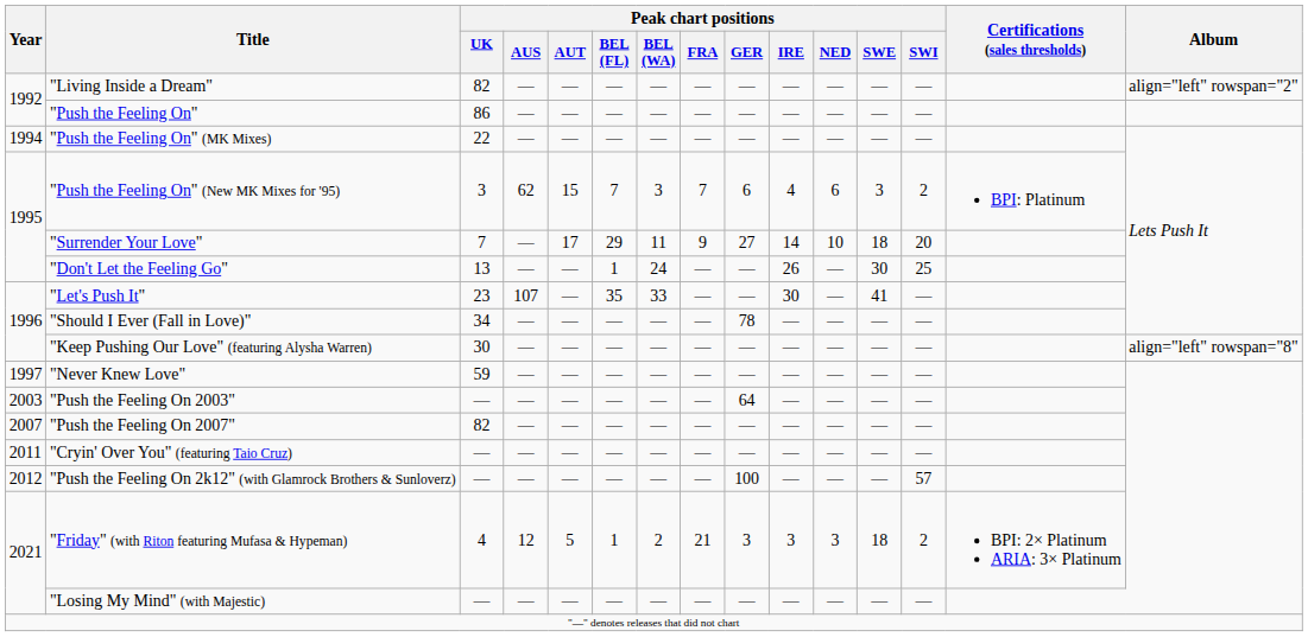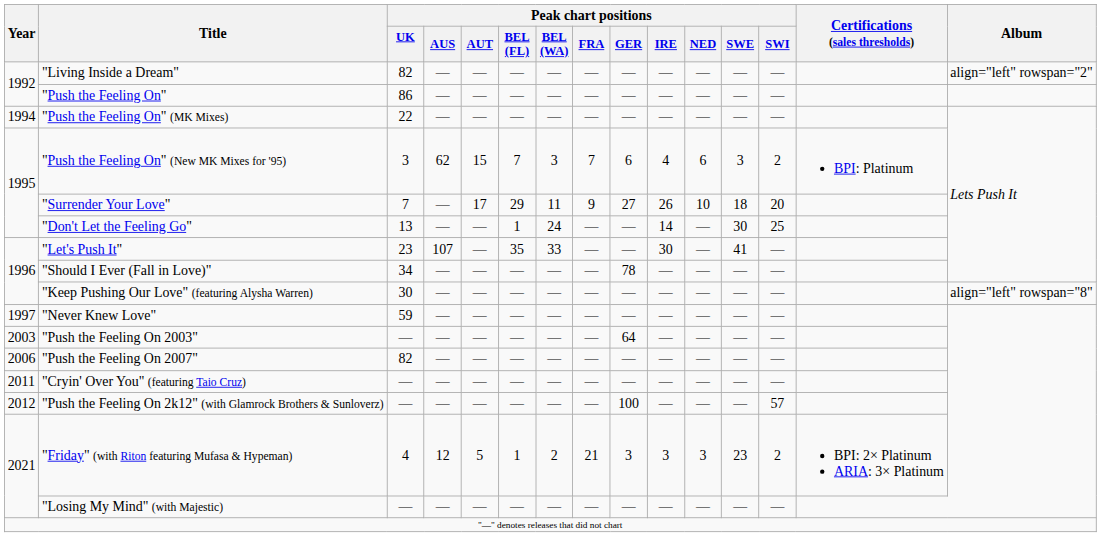"Surrender Your Love" | Peak chart positions / IRE: 14 -> 26
"Don't Let the Feeling Go" | Peak chart positions / IRE: 26 -> 14
"Push the Feeling On 2007" | Year: 2007 -> 2006
"Friday" (with Riton featuring Mufasa & Hypeman) | Peak chart positions / SWE: 18 -> 23
